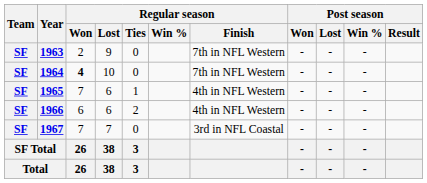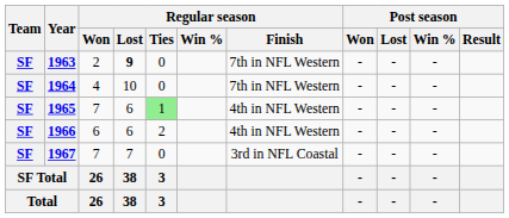1963 | Regular season / Lost: normal -> bold
1964 | Regular season / Won: bold -> normal
1965 | Regular season / Ties: no background -> lightgreen background
